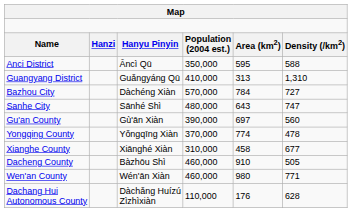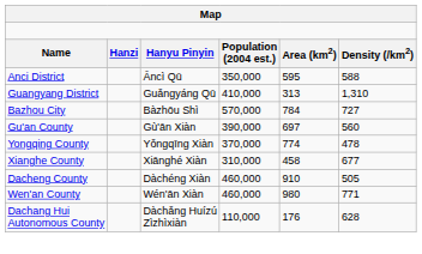Bazhou City | column 3: Dàchéng Xiàn -> Bàzhōu Shì
- row: Sanhe City | Sānhé Shì | 480,000 | 643 | 747
Dacheng County | column 3: Bàzhōu Shì -> Dàchéng Xiàn
